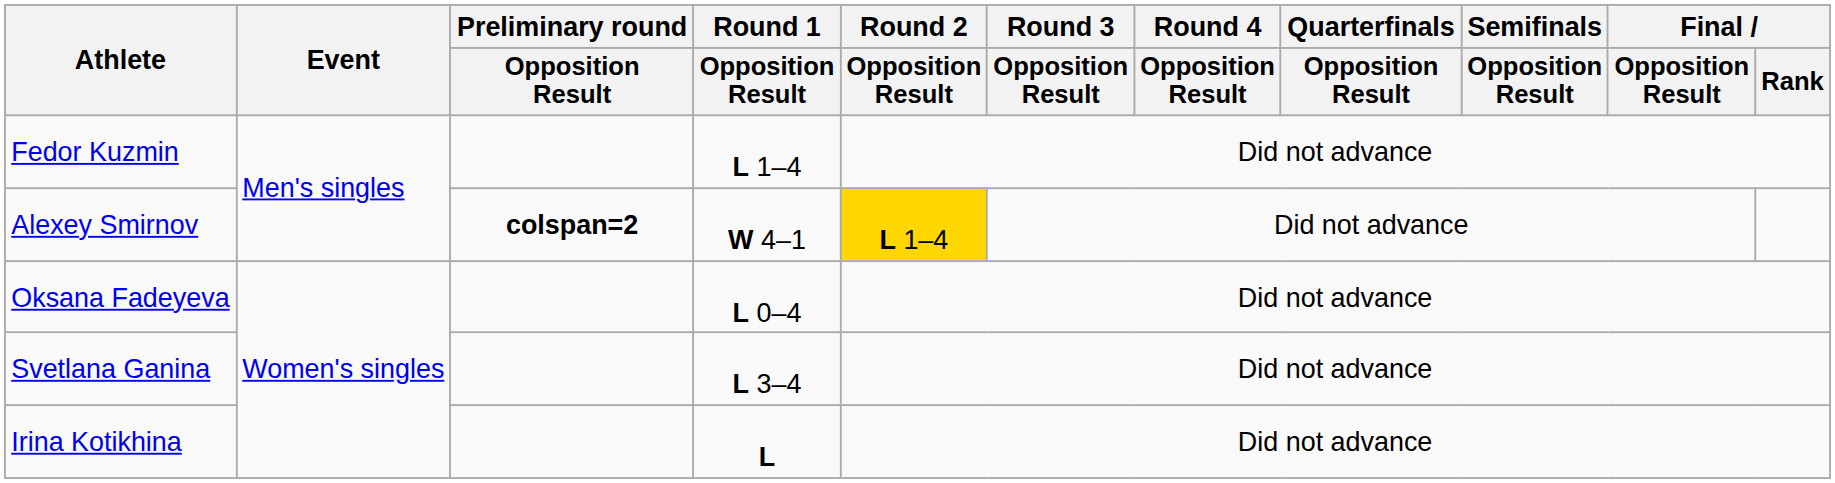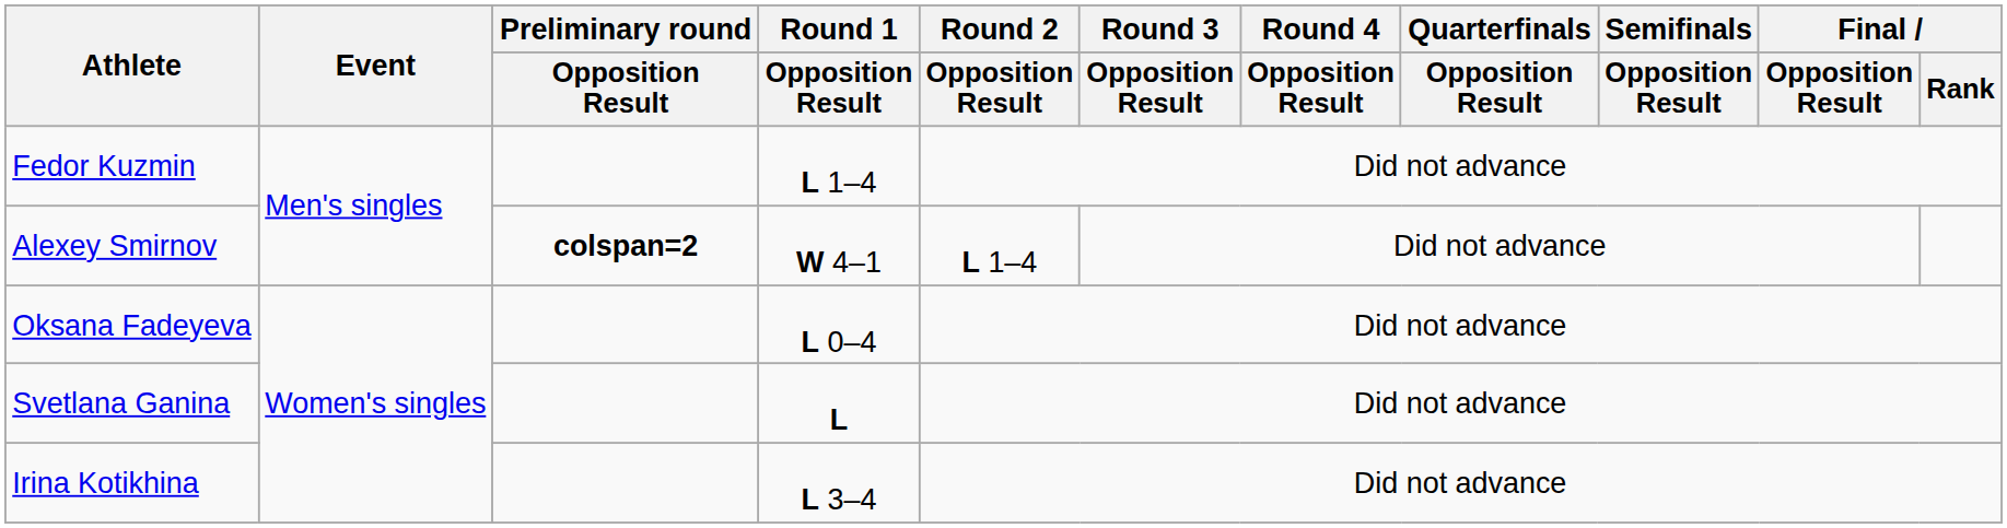Alexey Smirnov | Round 2 / Opposition Result: gold background -> no background
Svetlana Ganina | Round 1 / Opposition Result: L 3–4 -> L
Irina Kotikhina | Round 1 / Opposition Result: L -> L 3–4
